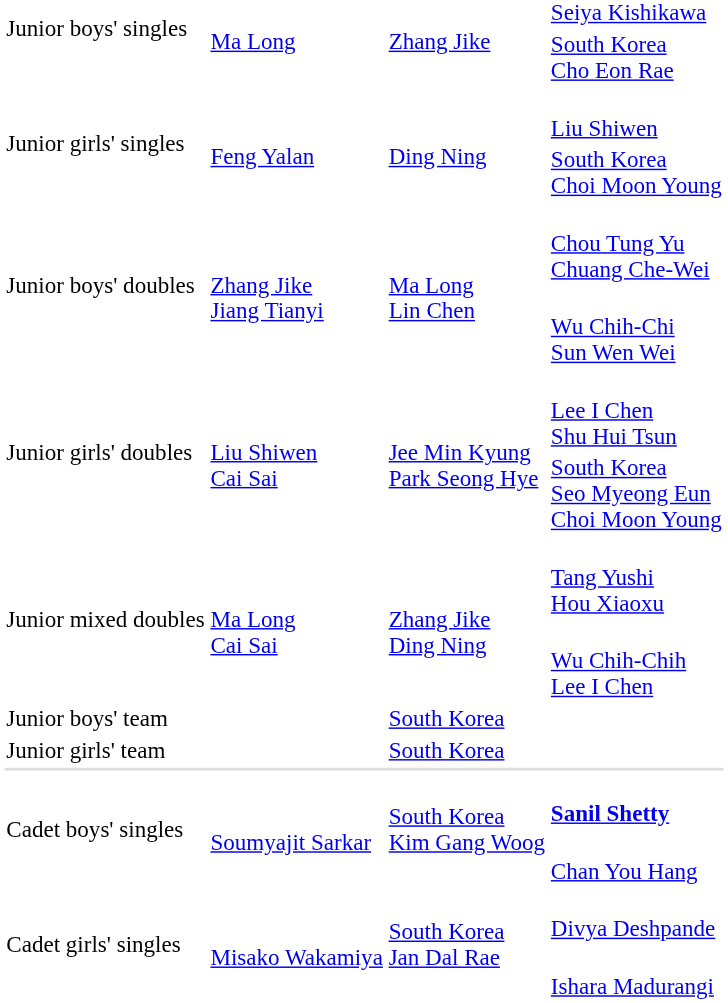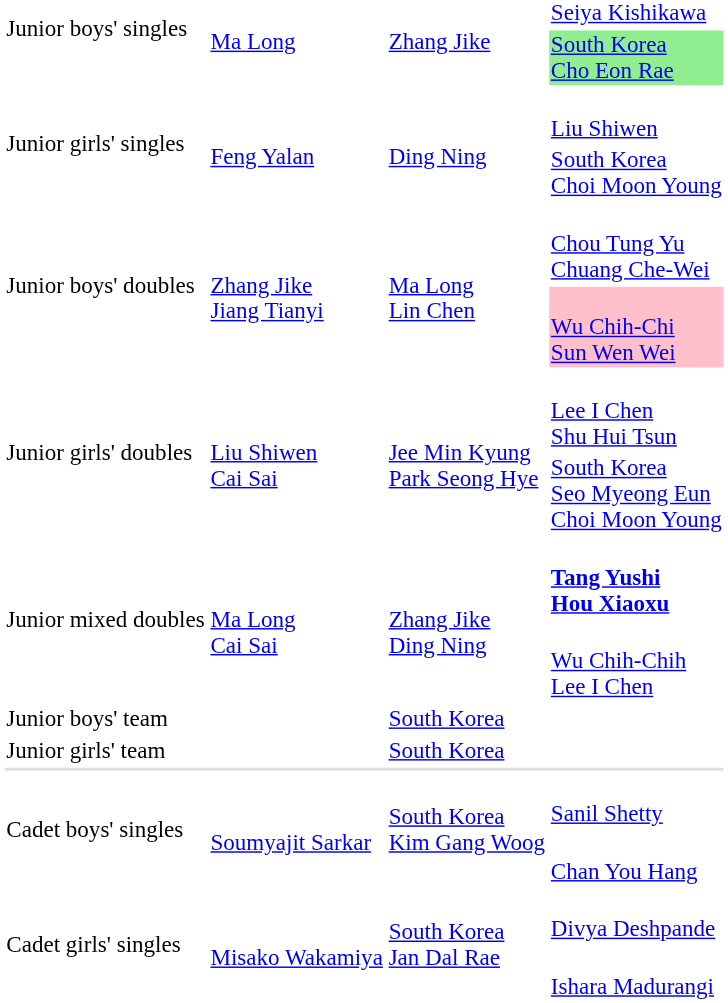South Korea Cho Eon Rae | column 4: no background -> lightgreen background
Wu Chih-Chi Sun Wen Wei | column 4: no background -> pink background
Tang Yushi Hou Xiaoxu | column 4: normal -> bold
Sanil Shetty | column 4: bold -> normal
